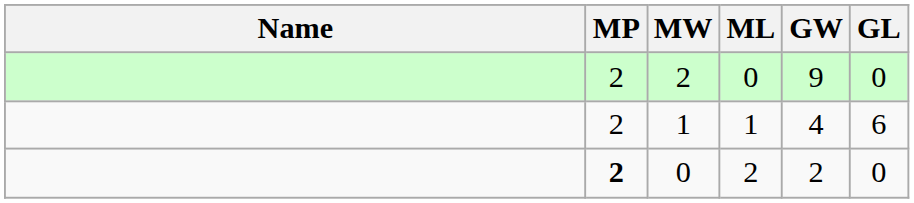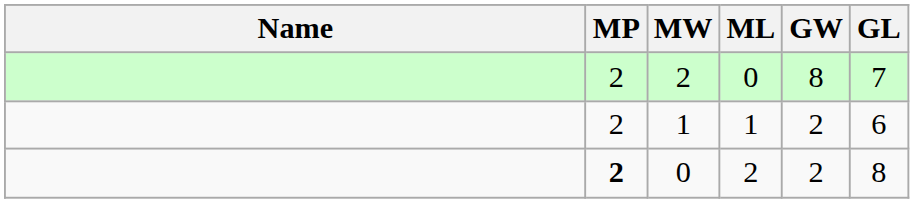row 2 | GW: 9 -> 8
row 2 | GL: 0 -> 7
row 3 | GW: 4 -> 2
row 4 | GL: 0 -> 8
